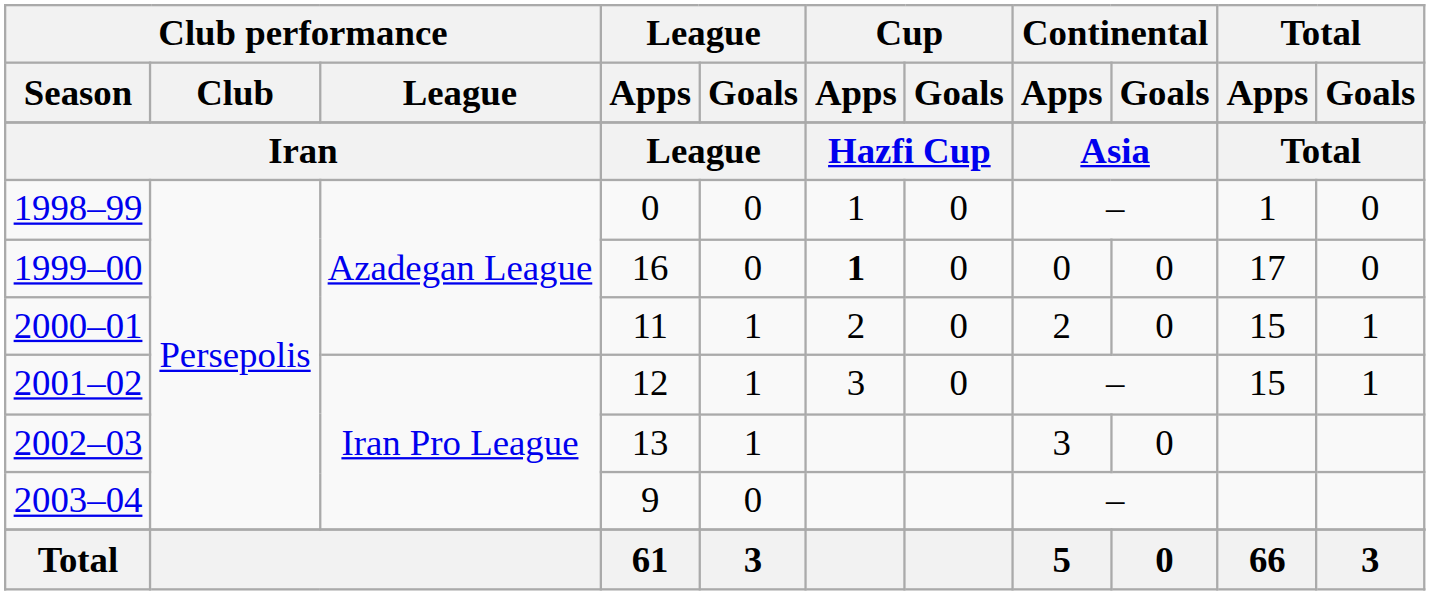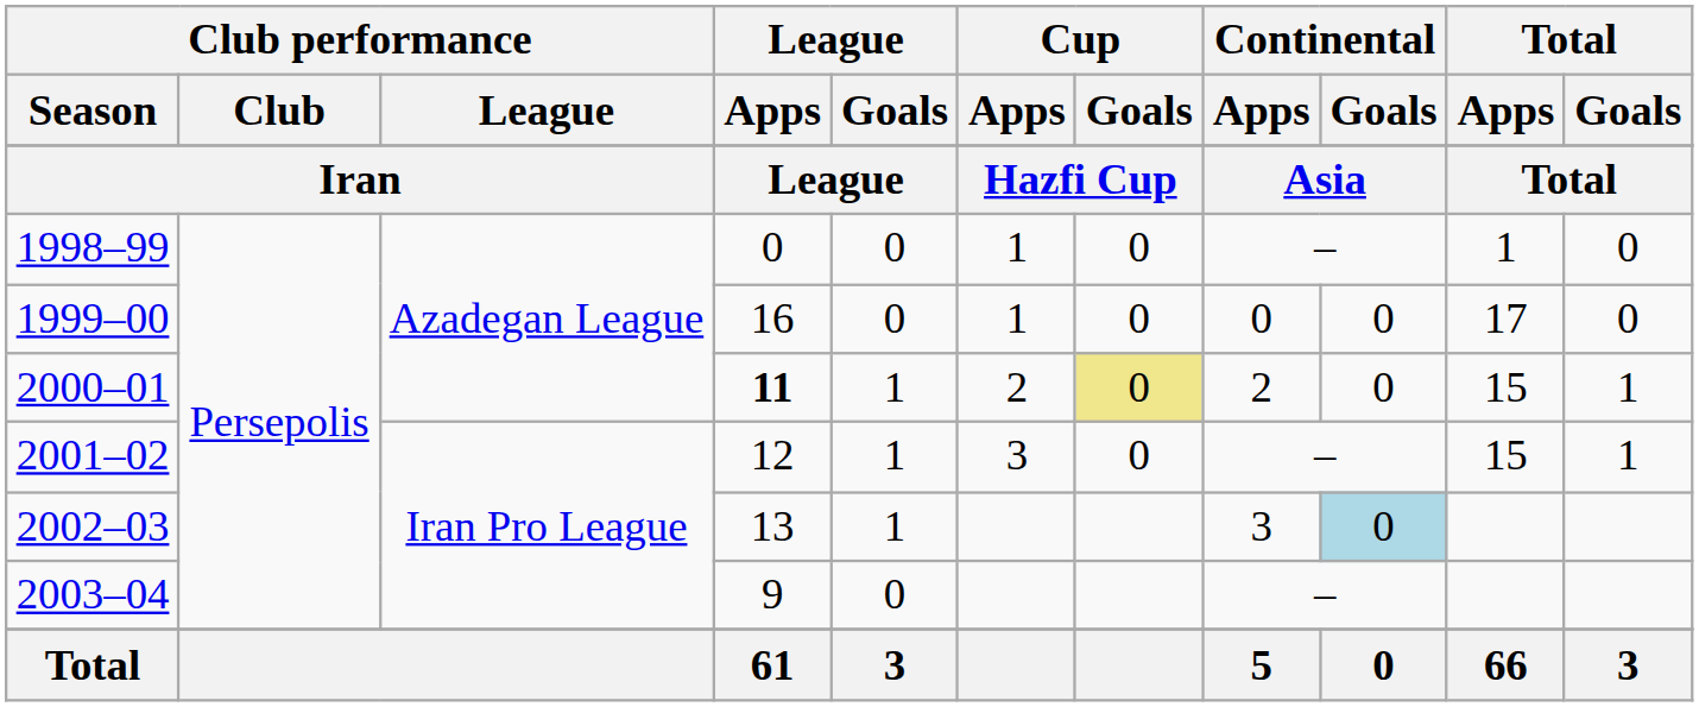1999–00 | Cup / Apps: bold -> normal
2000–01 | League / Apps: normal -> bold
2000–01 | Cup / Goals: no background -> khaki background
2002–03 | Continental / Goals: no background -> lightblue background
